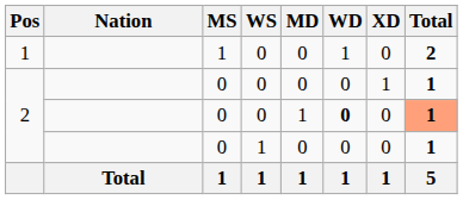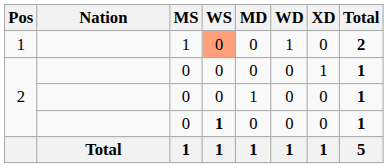row 2 | WS: no background -> lightsalmon background
row 4 | WD: bold -> normal
row 4 | Total: lightsalmon background -> no background
row 5 | WS: normal -> bold
